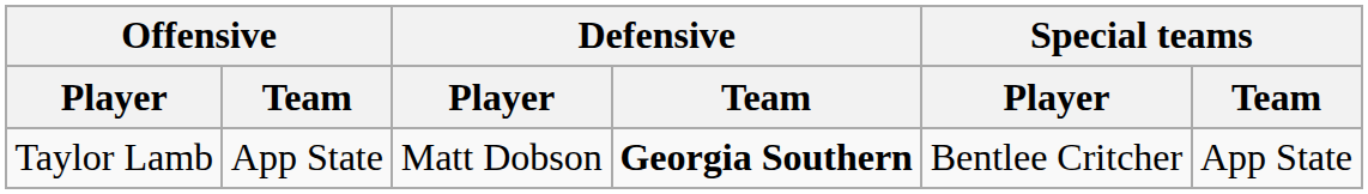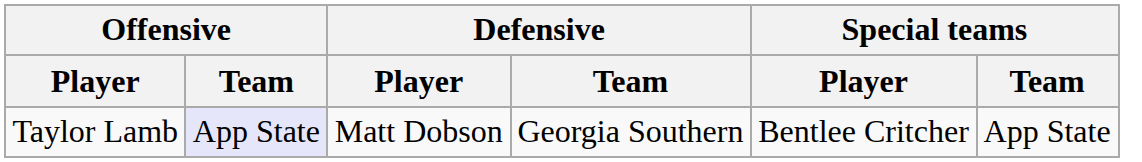Taylor Lamb | Offensive / Team: no background -> lavender background
Taylor Lamb | Defensive / Team: bold -> normal
